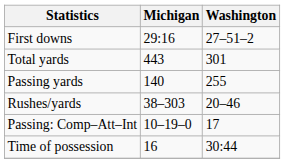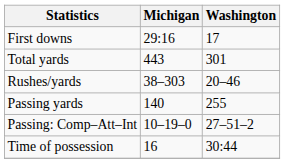First downs | Washington: 27–51–2 -> 17
rows swapped: Rushes/yards <-> Passing yards
Passing: Comp–Att–Int | Washington: 17 -> 27–51–2
